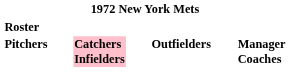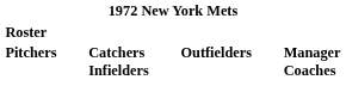Pitchers | column 2: pink background -> no background
